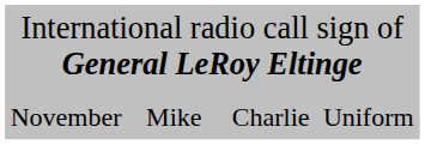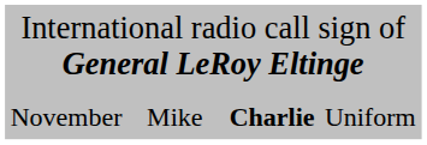November | column 3: normal -> bold
